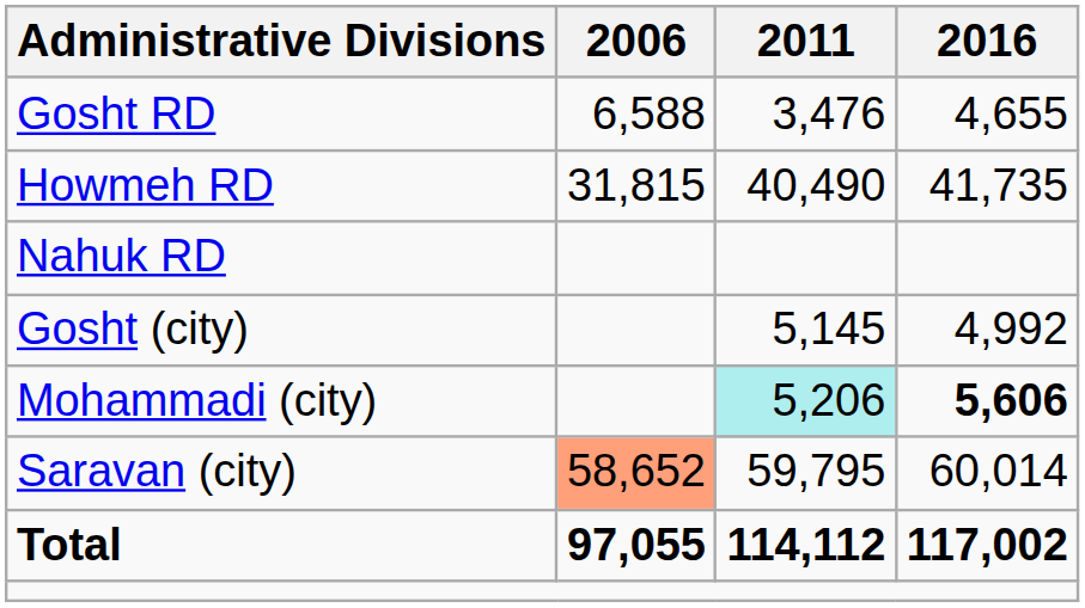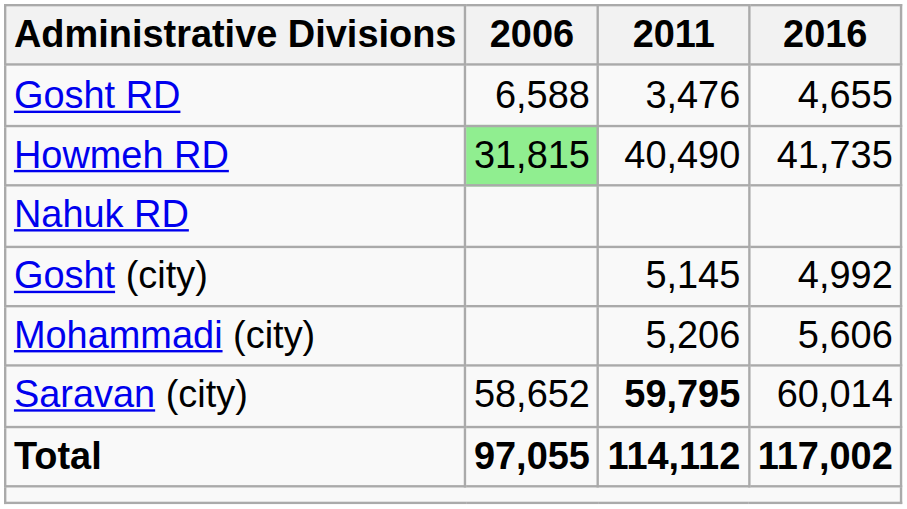Howmeh RD | 2006: no background -> lightgreen background
Mohammadi (city) | 2011: paleturquoise background -> no background
Mohammadi (city) | 2016: bold -> normal
Saravan (city) | 2006: lightsalmon background -> no background
Saravan (city) | 2011: normal -> bold
